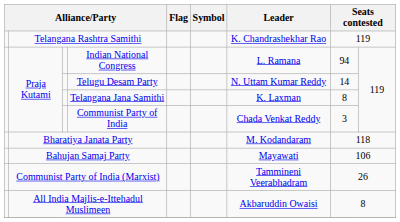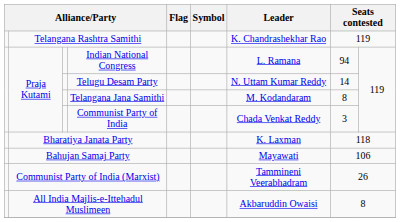Telangana Jana Samithi | Leader: K. Laxman -> M. Kodandaram
Bharatiya Janata Party | Leader: M. Kodandaram -> K. Laxman
